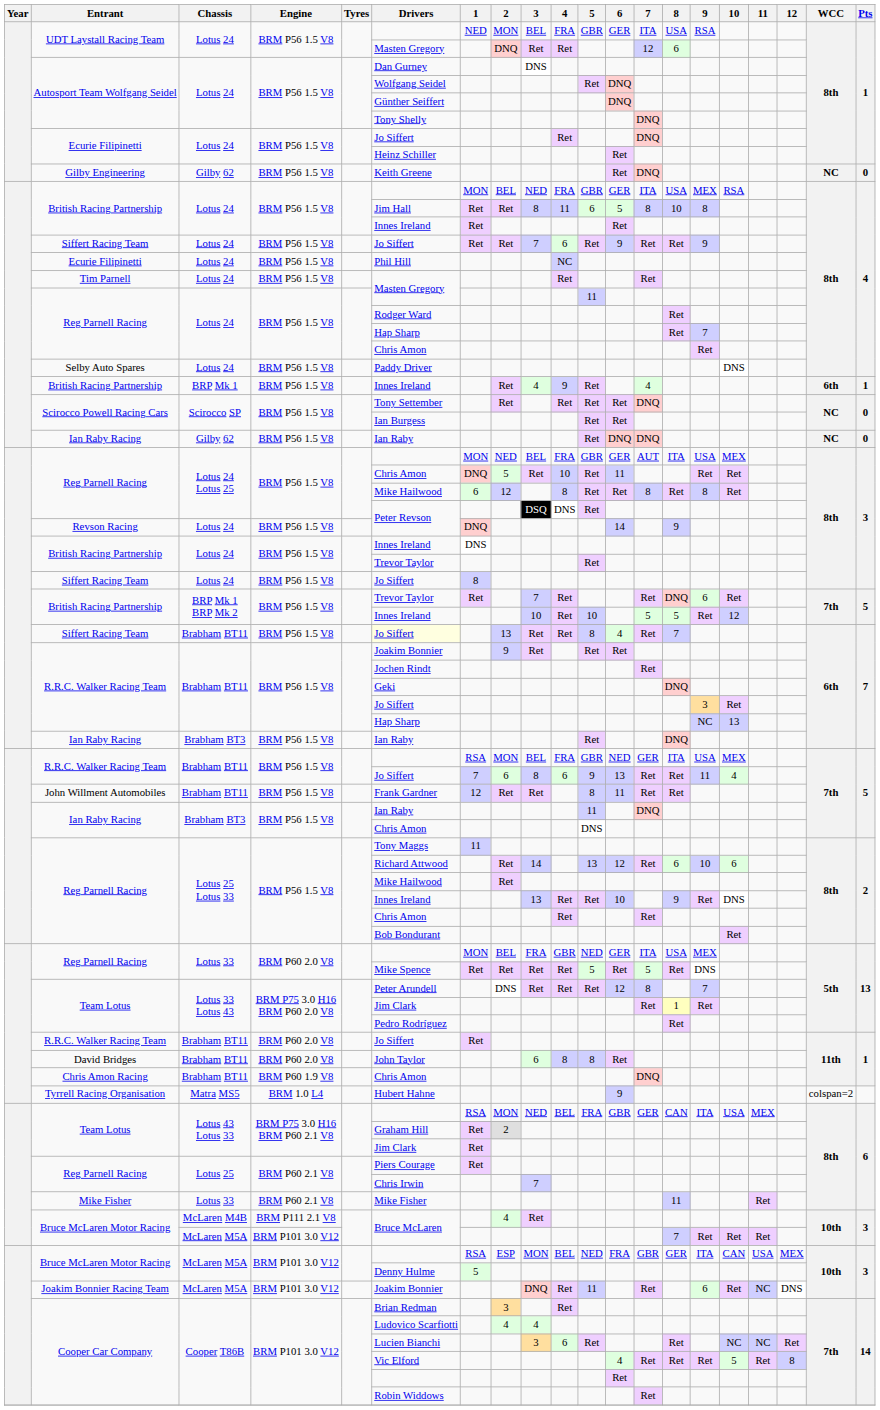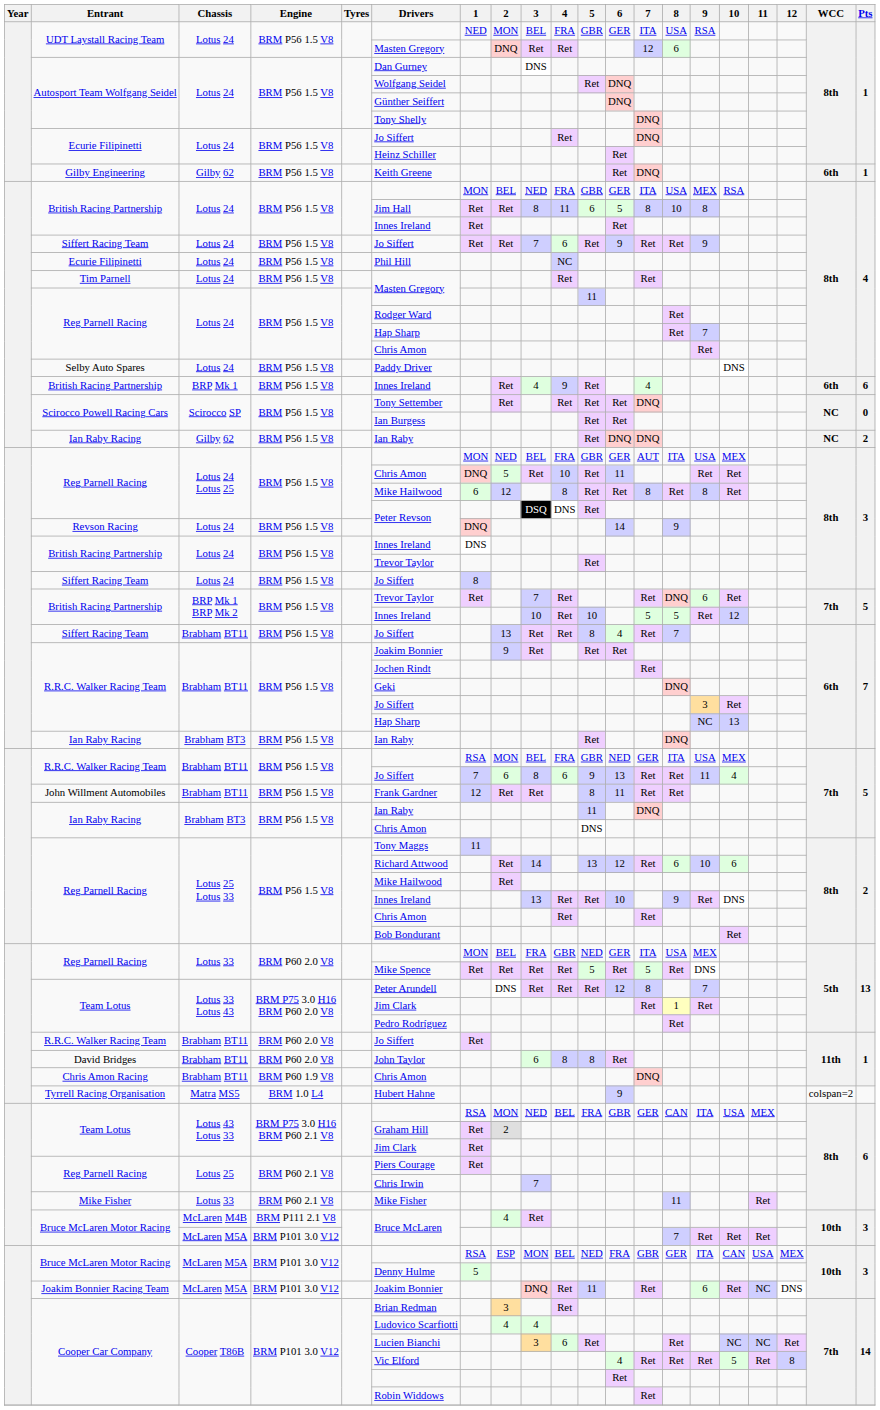Gilby Engineering | WCC: NC -> 6th
Gilby Engineering | Pts: 0 -> 1
British Racing Partnership / BRP Mk 1 | Pts: 1 -> 6
Ian Raby Racing / Gilby 62 | Pts: 0 -> 2
Siffert Racing Team / Brabham BT11 | Drivers: lightyellow background -> no background
